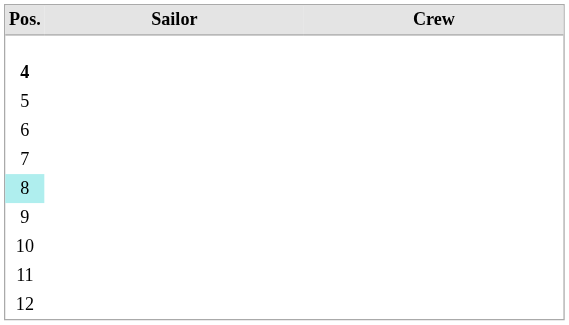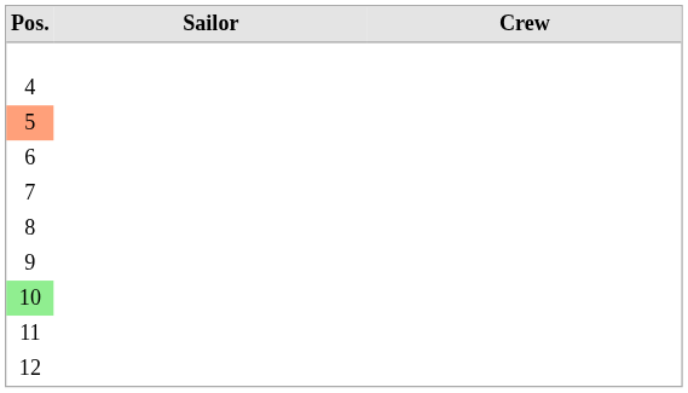4 | Pos.: bold -> normal
5 | Pos.: no background -> lightsalmon background
8 | Pos.: paleturquoise background -> no background
10 | Pos.: no background -> lightgreen background
